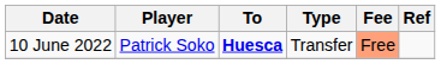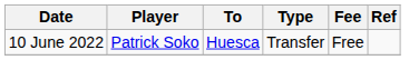10 June 2022 | To: bold -> normal
10 June 2022 | Fee: lightsalmon background -> no background
